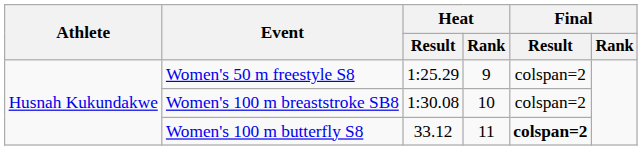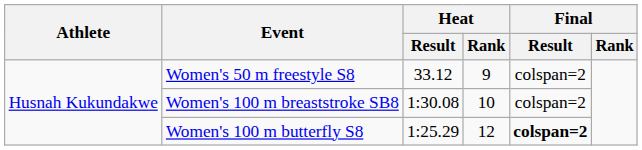Women's 50 m freestyle S8 | Heat / Result: 1:25.29 -> 33.12
Women's 100 m butterfly S8 | Heat / Result: 33.12 -> 1:25.29
Women's 100 m butterfly S8 | Heat / Rank: 11 -> 12
